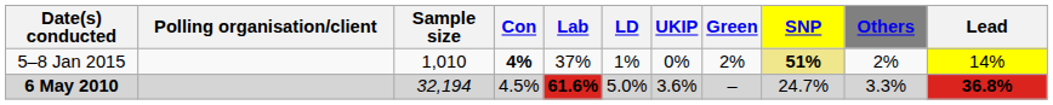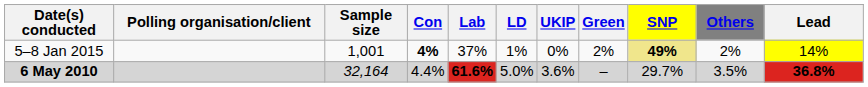5–8 Jan 2015 | Sample size: 1,010 -> 1,001
5–8 Jan 2015 | SNP: 51% -> 49%
6 May 2010 | Sample size: 32,194 -> 32,164
6 May 2010 | Con: 4.5% -> 4.4%
6 May 2010 | SNP: 24.7% -> 29.7%
6 May 2010 | Others: 3.3% -> 3.5%
